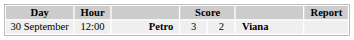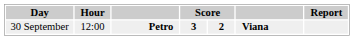30 September | column 4: normal -> bold
30 September | column 5: normal -> bold
